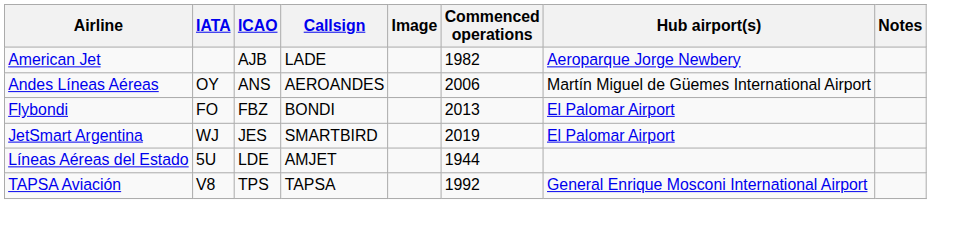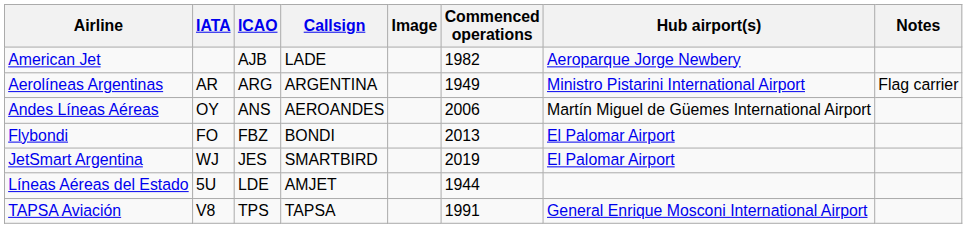+ row: Aerolíneas Argentinas | AR | ARG | ARGENTINA | 1949 | Ministro Pistarini International Airport | Flag carrier
TAPSA Aviación | Commenced operations: 1992 -> 1991
